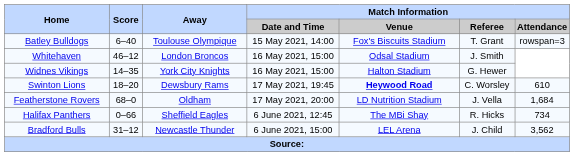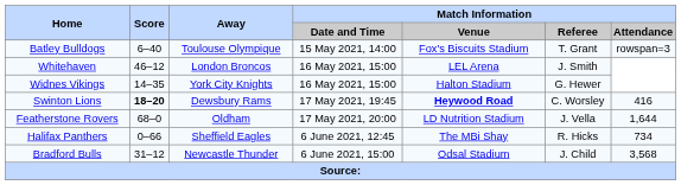Whitehaven | Match Information / Venue: Odsal Stadium -> LEL Arena
Swinton Lions | Score: normal -> bold
Swinton Lions | Match Information / Attendance: 610 -> 416
Featherstone Rovers | Match Information / Attendance: 1,684 -> 1,644
Bradford Bulls | Match Information / Venue: LEL Arena -> Odsal Stadium
Bradford Bulls | Match Information / Attendance: 3,562 -> 3,568
